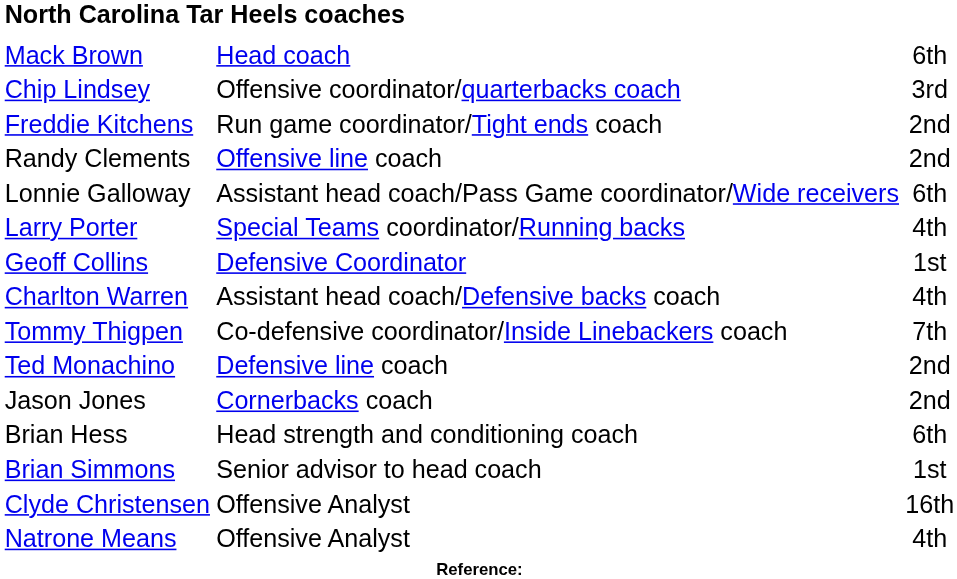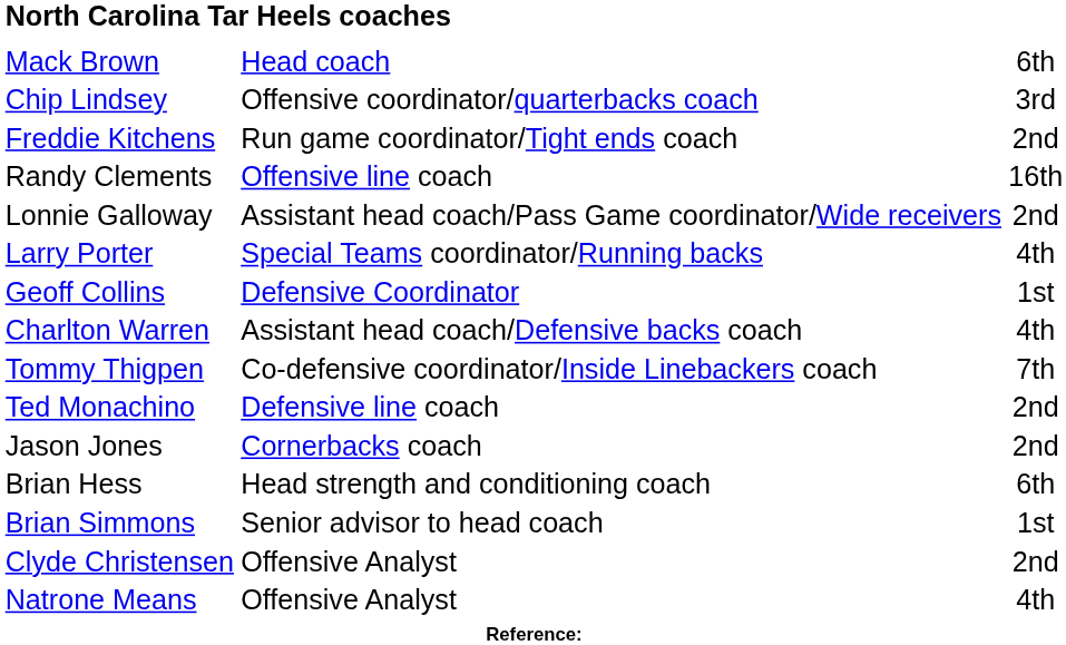Randy Clements | column 3: 2nd -> 16th
Lonnie Galloway | column 3: 6th -> 2nd
Clyde Christensen | column 3: 16th -> 2nd
